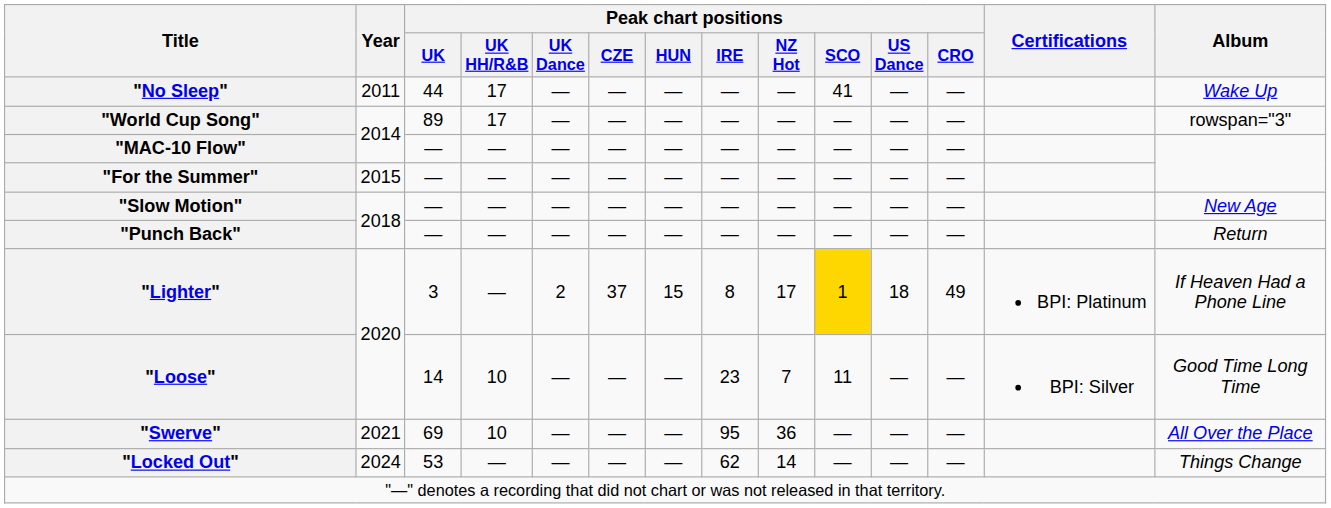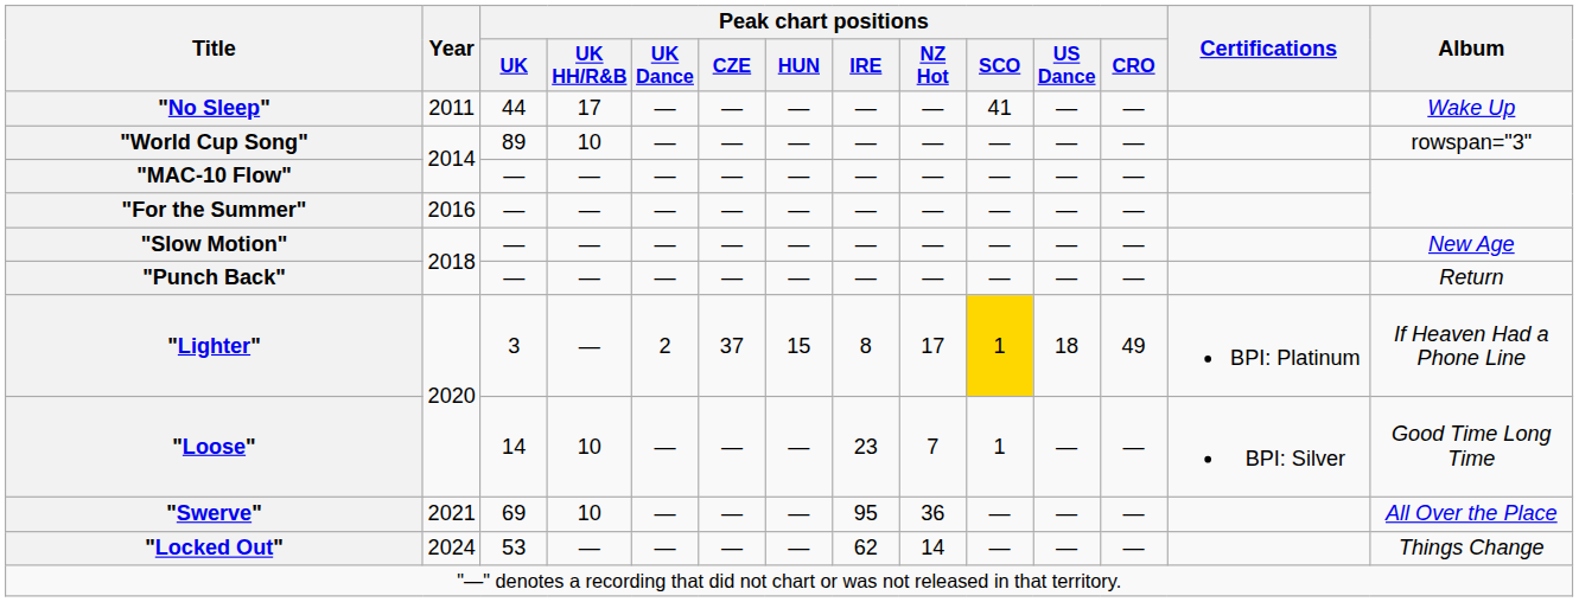"World Cup Song" | Peak chart positions / UK HH/R&B: 17 -> 10
"For the Summer" | Year: 2015 -> 2016
"Loose" | Peak chart positions / SCO: 11 -> 1
